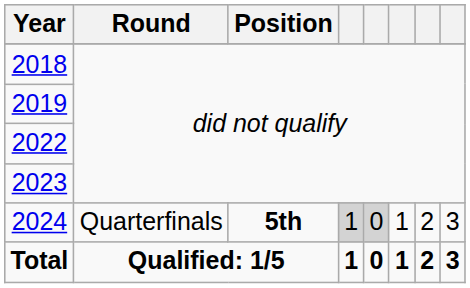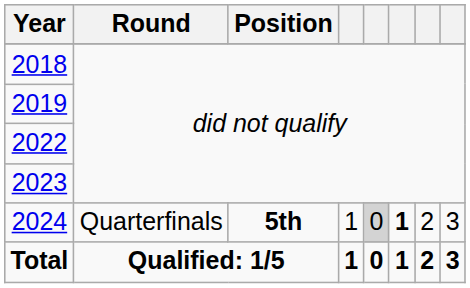2024 | column 4: lightgrey background -> no background
2024 | column 6: normal -> bold
